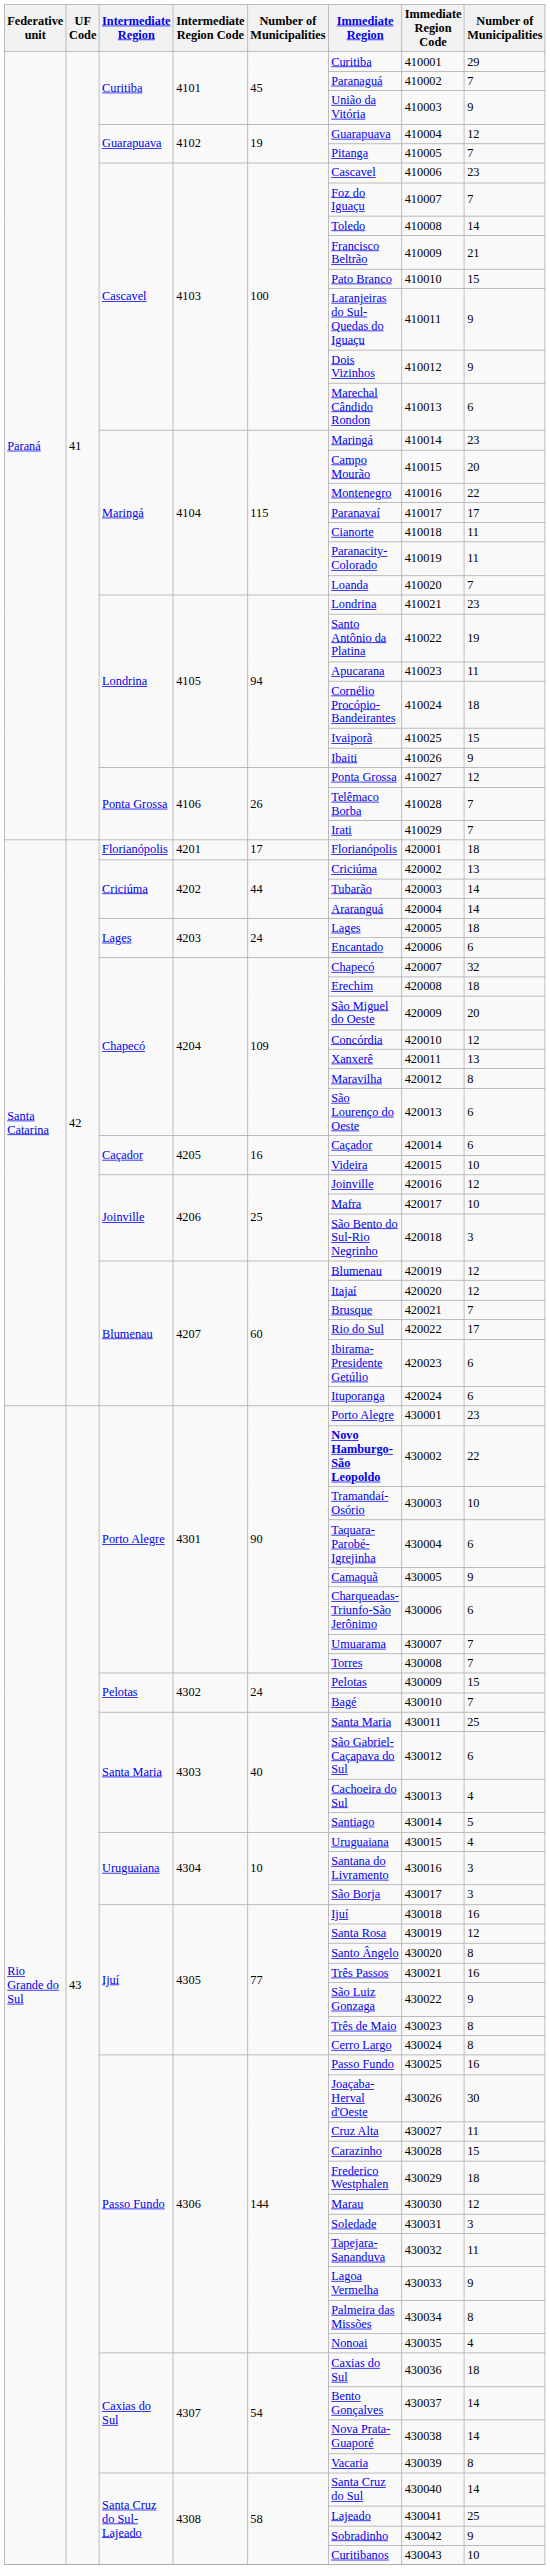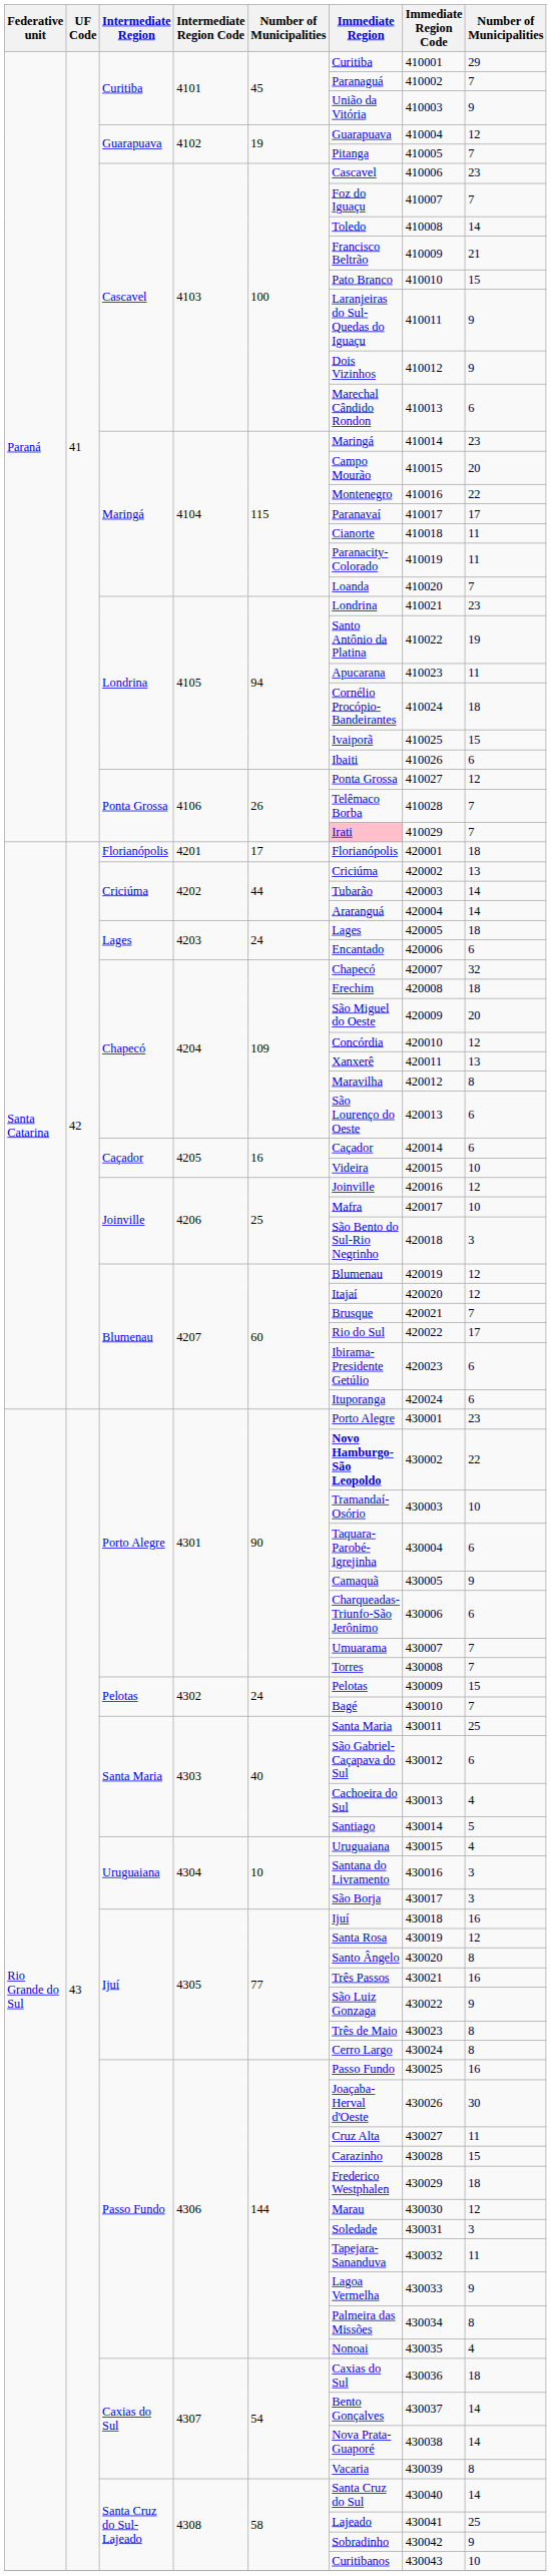row 27 | column 8: 9 -> 6
row 30 | Immediate Region: no background -> pink background
